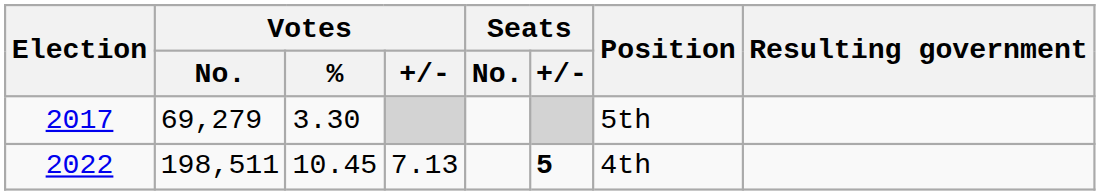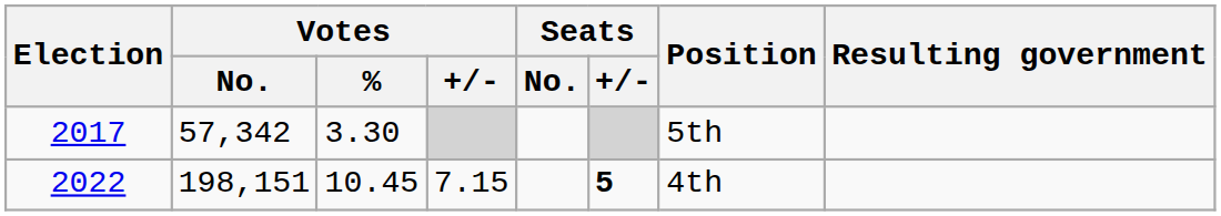2017 | Votes / No.: 69,279 -> 57,342
2022 | Votes / No.: 198,511 -> 198,151
2022 | Votes / +/-: 7.13 -> 7.15
